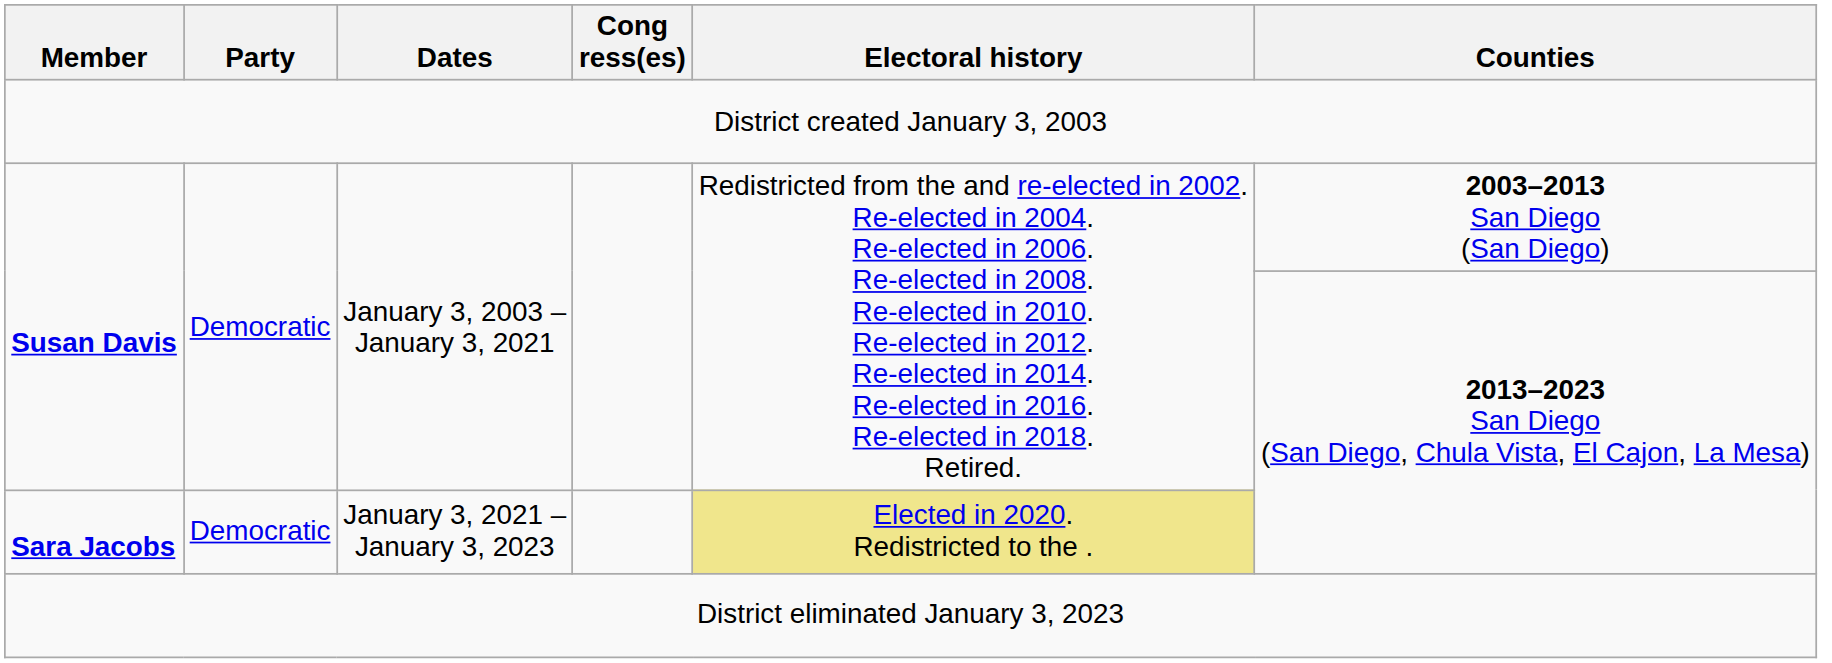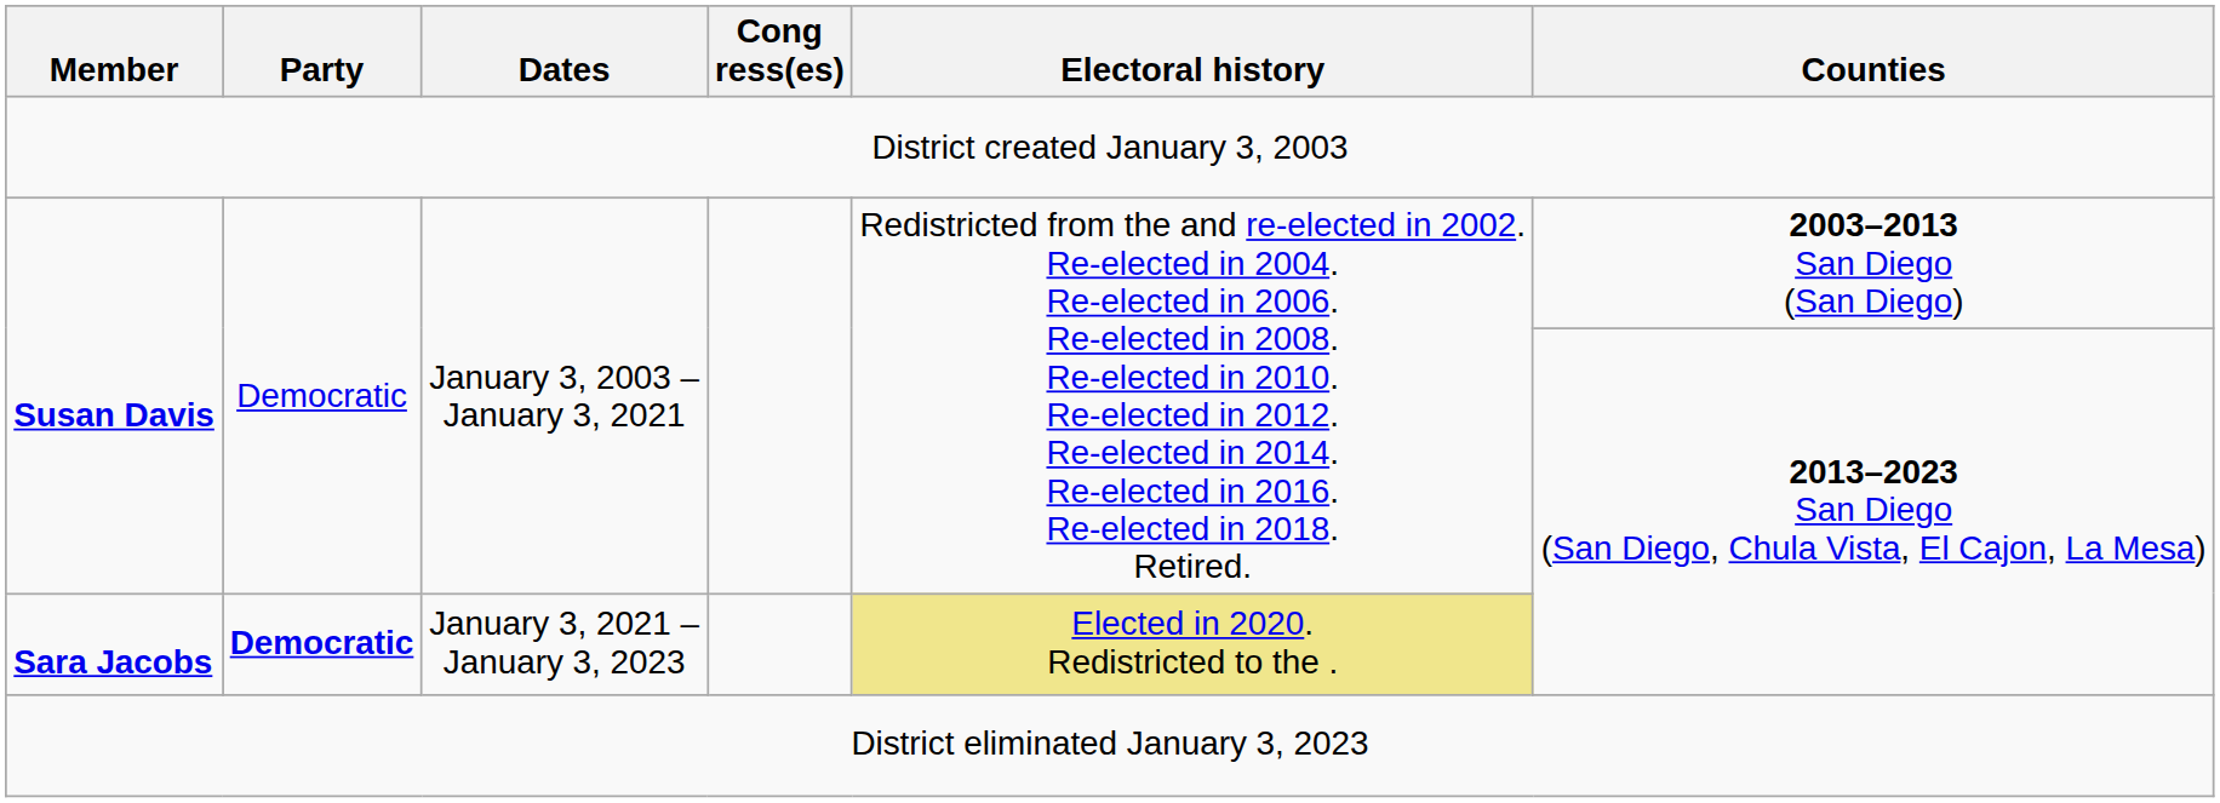Sara Jacobs | Party: normal -> bold
